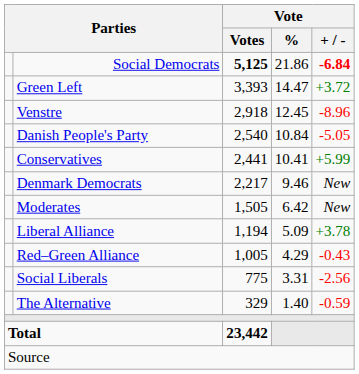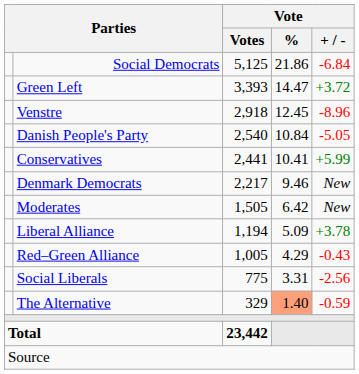Social Democrats | Vote / Votes: bold -> normal
Social Democrats | Vote / + / -: bold -> normal
The Alternative | Vote / %: no background -> lightsalmon background
